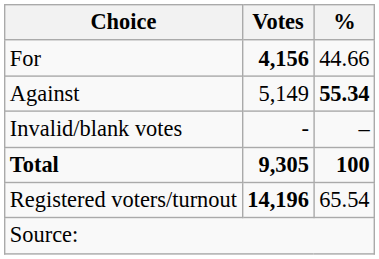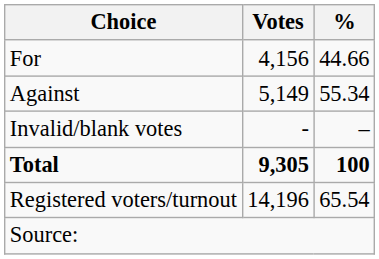For | Votes: bold -> normal
Against | %: bold -> normal
Registered voters/turnout | Votes: bold -> normal
